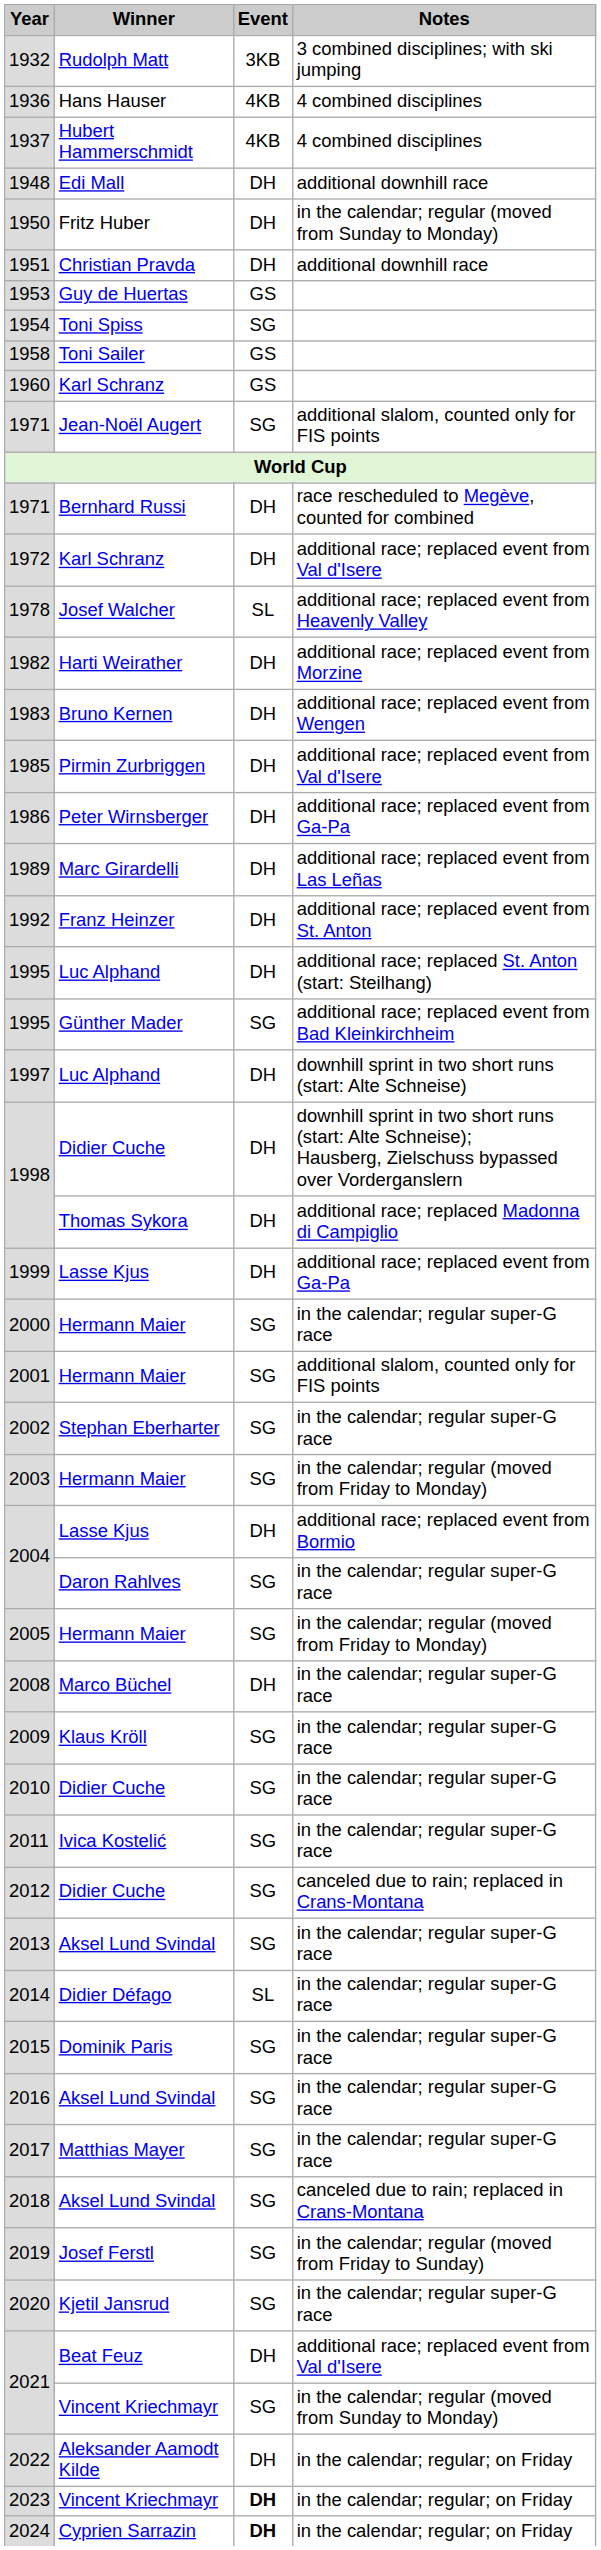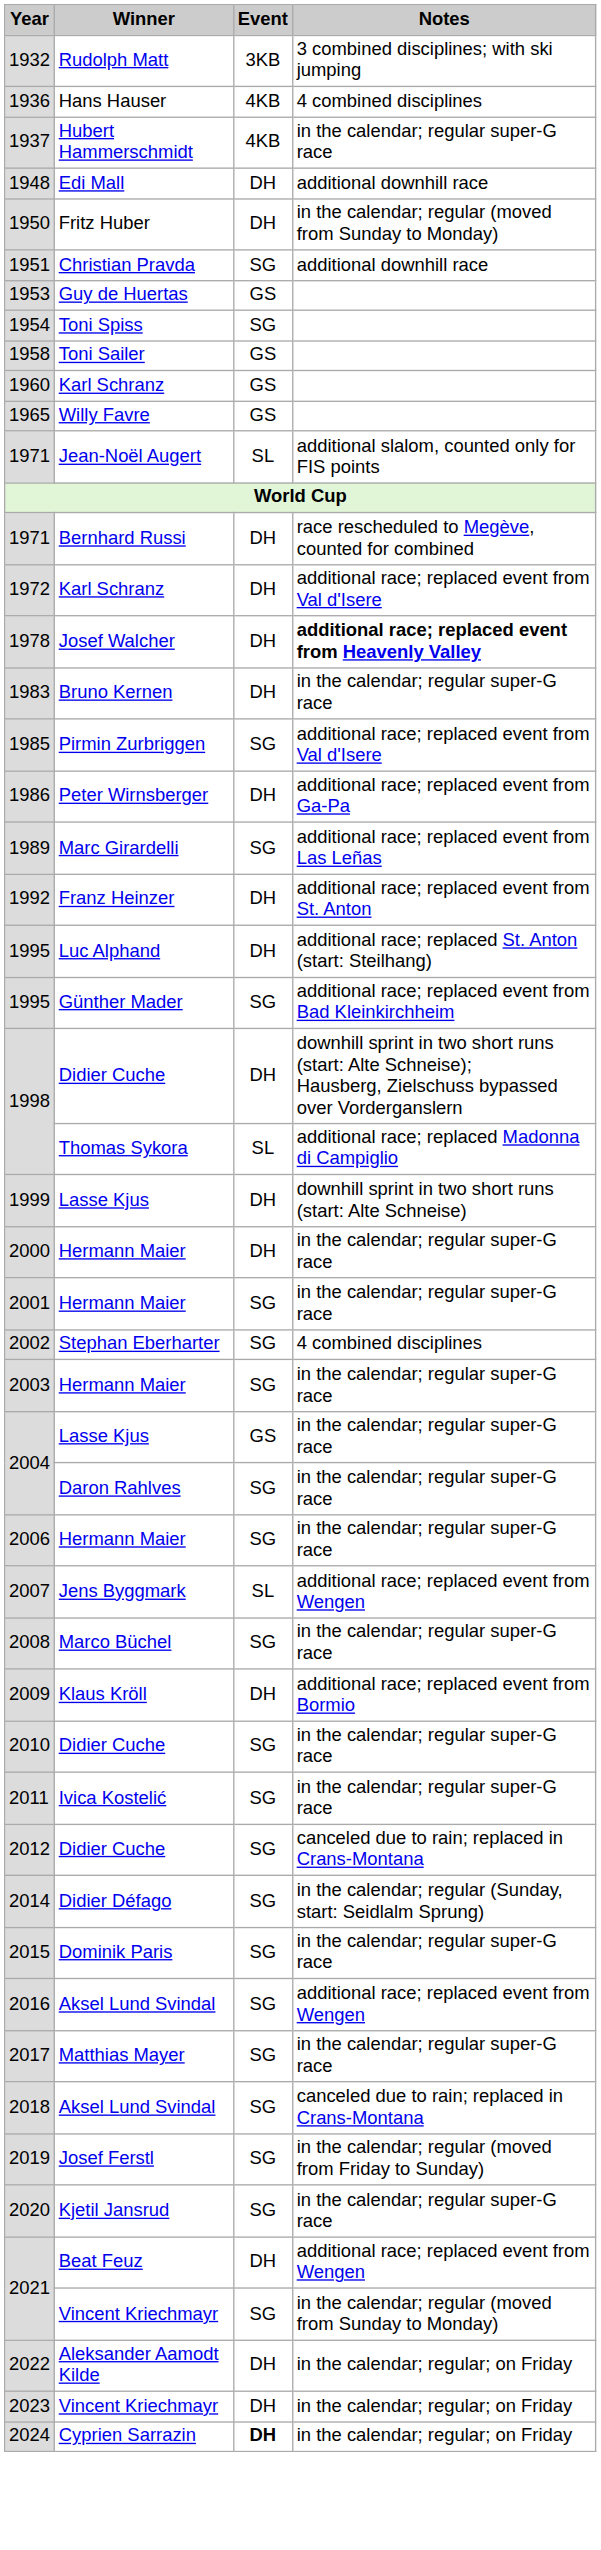1937 | Notes: 4 combined disciplines -> in the calendar; regular super-G race
1951 | Event: DH -> SG
+ row: 1965 | Willy Favre | GS
1971 / Jean-Noël Augert | Event: SG -> SL
1978 | Event: SL -> DH
1978 | Notes: normal -> bold
- row: 1982 | Harti Weirather | DH | additional race; replaced event from Morzine
1983 | Notes: additional race; replaced event from Wengen -> in the calendar; regular super-G race
1985 | Event: DH -> SG
1989 | Event: DH -> SG
- row: 1997 | Luc Alphand | DH | downhill sprint in two short runs (start: Alte Schneise)
1998 / Thomas Sykora | Event: DH -> SL
1999 | Notes: additional race; replaced event from Ga-Pa -> downhill sprint in two short runs (start: Alte Schneise)
2000 | Event: SG -> DH
2001 | Notes: additional slalom, counted only for FIS points -> in the calendar; regular super-G race
2002 | Notes: in the calendar; regular super-G race -> 4 combined disciplines
2003 | Notes: in the calendar; regular (moved from Friday to Monday) -> in the calendar; regular super-G race
2004 / Lasse Kjus | Event: DH -> GS
2004 / Lasse Kjus | Notes: additional race; replaced event from Bormio -> in the calendar; regular super-G race
- row: 2005 | Hermann Maier | SG | in the calendar; regular (moved from Friday to Monday)
+ row: 2006 | Hermann Maier | SG | in the calendar; regular super-G race
+ row: 2007 | Jens Byggmark | SL | additional race; replaced event from Wengen
2008 | Event: DH -> SG
2009 | Event: SG -> DH
2009 | Notes: in the calendar; regular super-G race -> additional race; replaced event from Bormio
- row: 2013 | Aksel Lund Svindal | SG | in the calendar; regular super-G race
2014 | Event: SL -> SG
2014 | Notes: in the calendar; regular super-G race -> in the calendar; regular (Sunday, start: Seidlalm Sprung)
2016 | Notes: in the calendar; regular super-G race -> additional race; replaced event from Wengen
2021 / Beat Feuz | Notes: additional race; replaced event from Val d'Isere -> additional race; replaced event from Wengen
2023 | Event: bold -> normal
